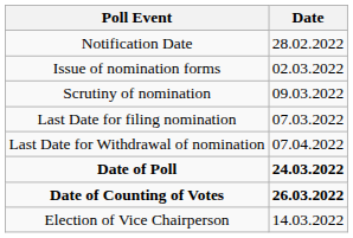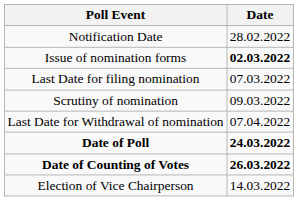Issue of nomination forms | Date: normal -> bold
rows swapped: Last Date for filing nomination <-> Scrutiny of nomination
